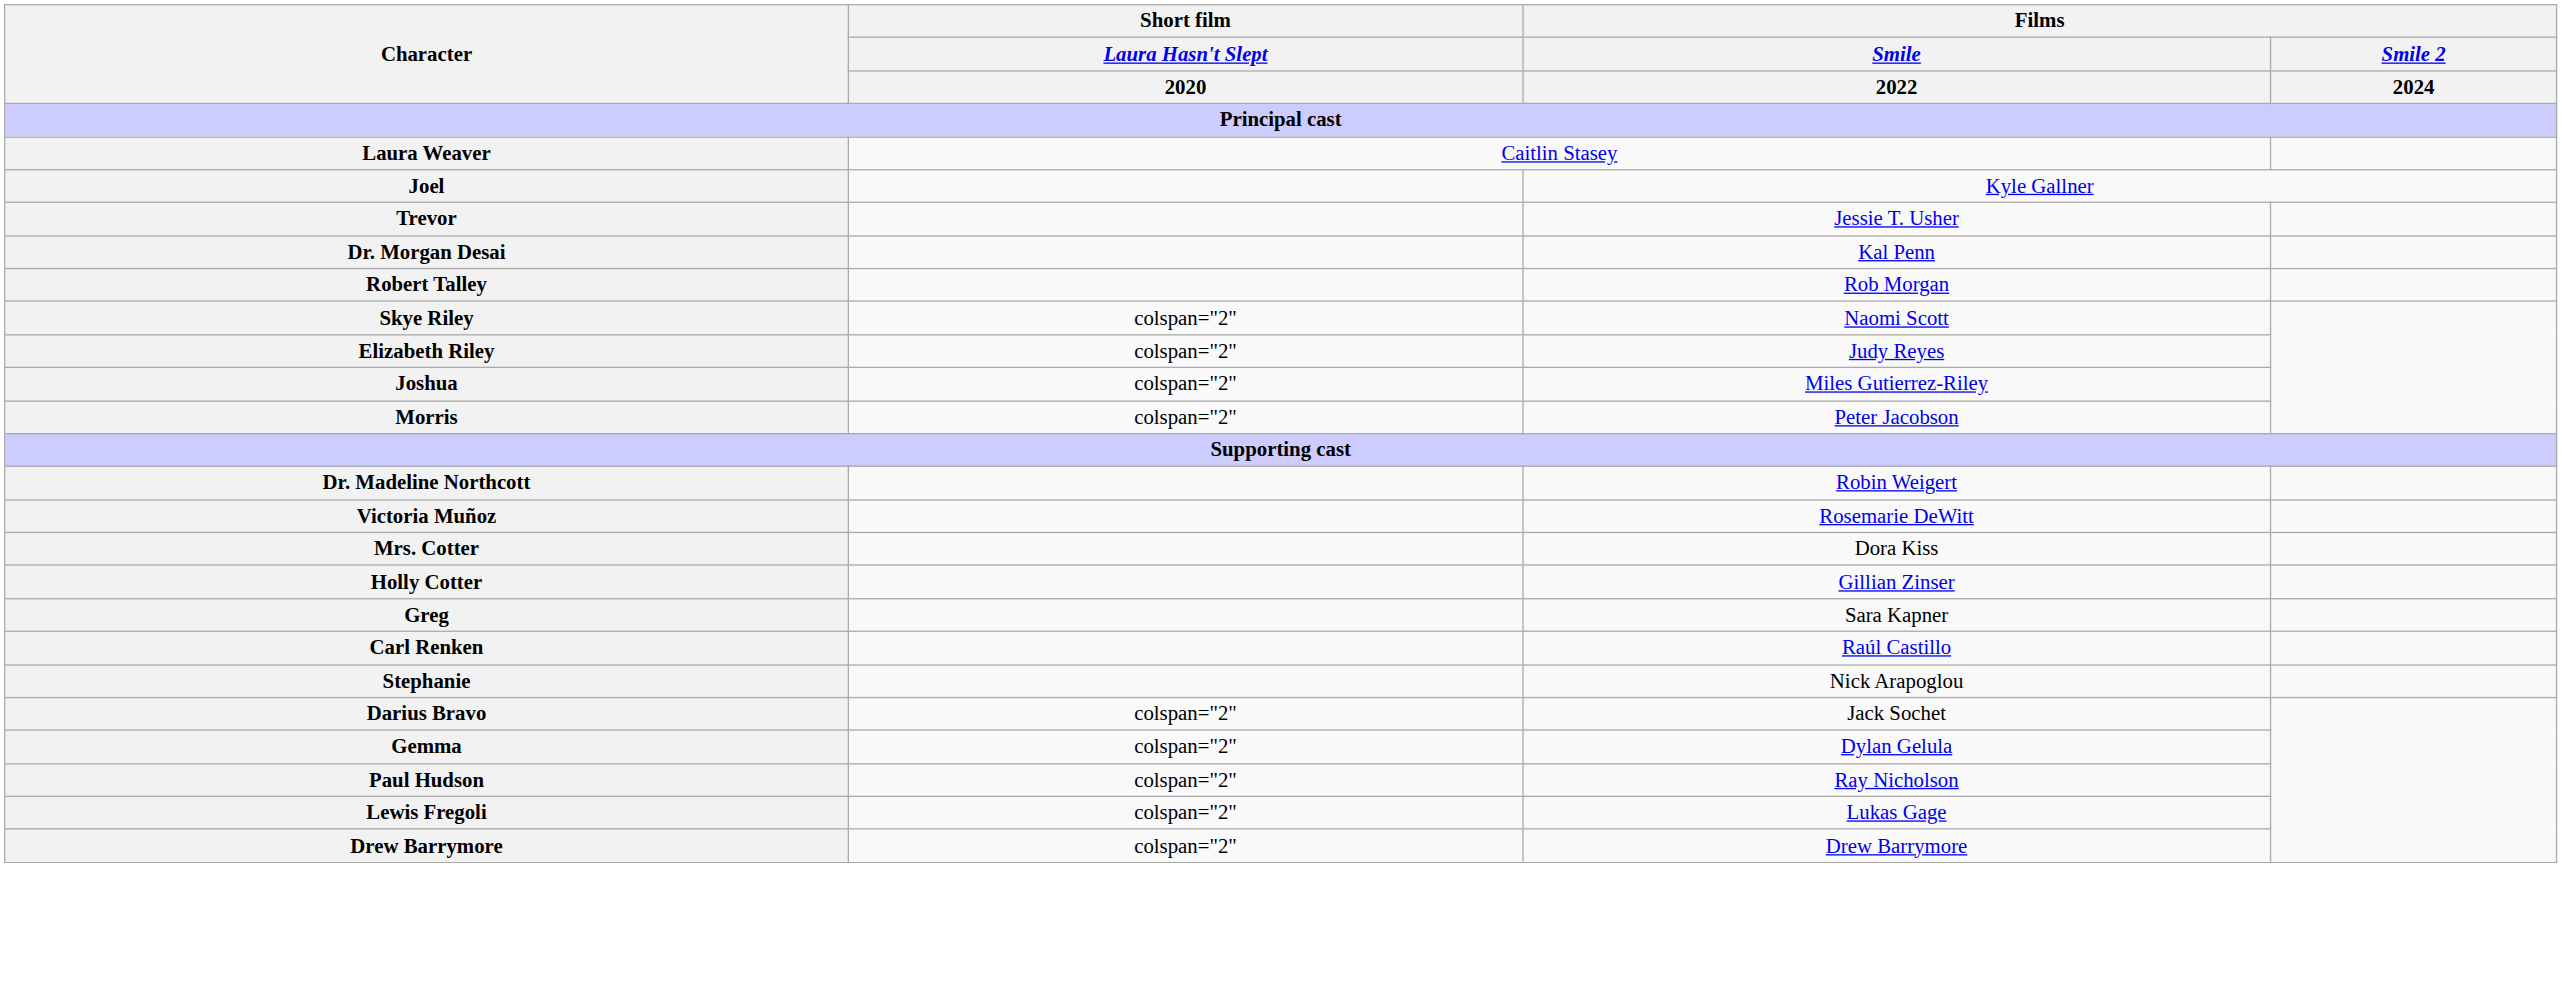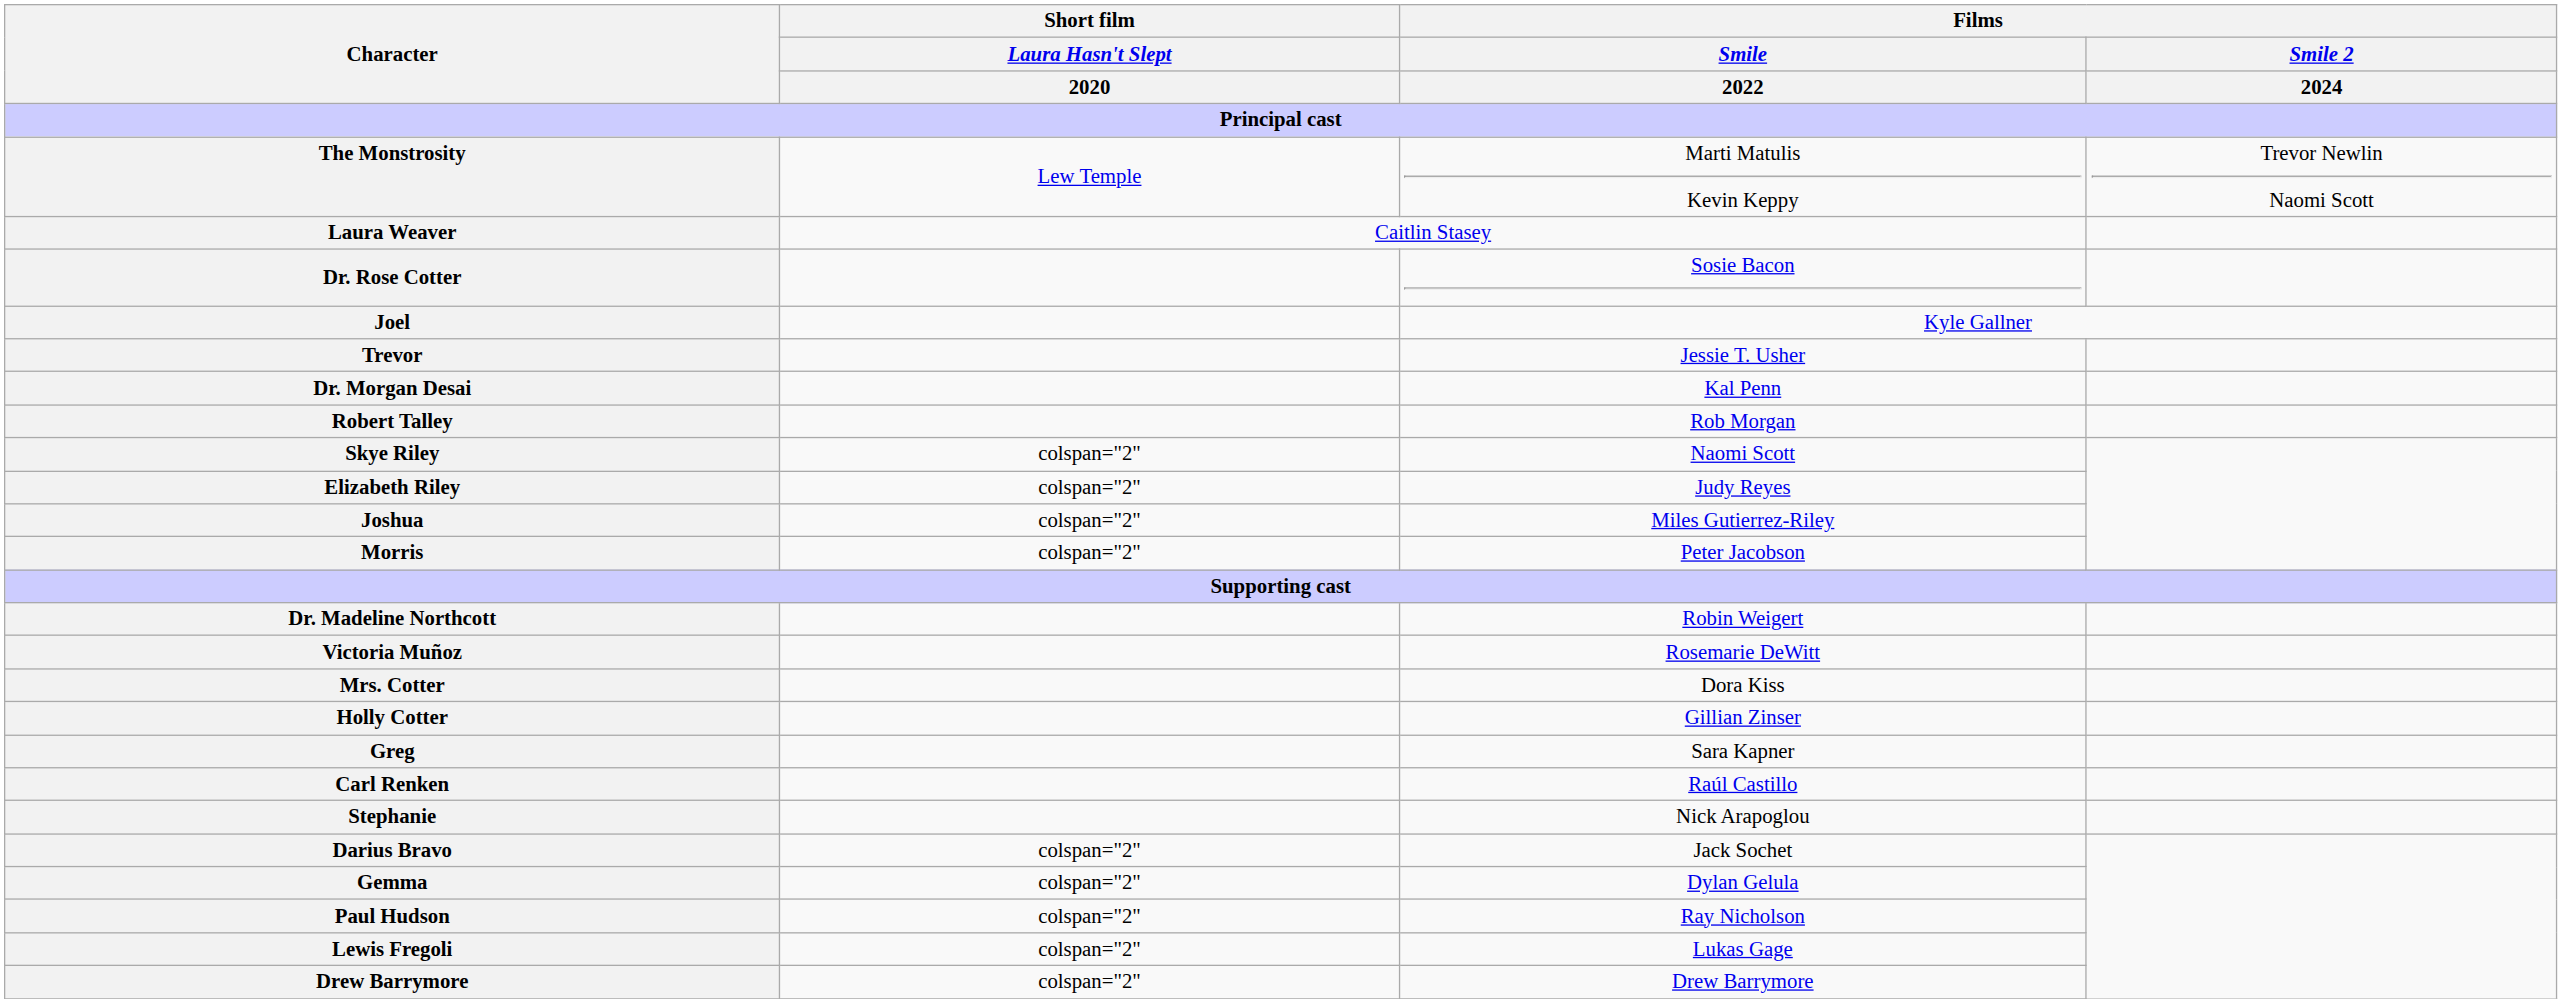+ row: The Monstrosity | Lew Temple | Marti Matulis Kevin Keppy | Trevor Newlin Naomi Scott
+ row: Dr. Rose Cotter | Sosie Bacon
